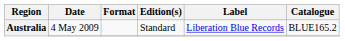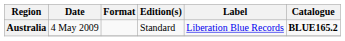Australia / 4 May 2009 | Catalogue: normal -> bold
